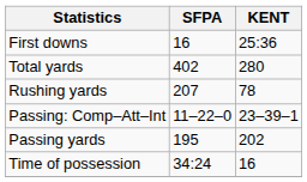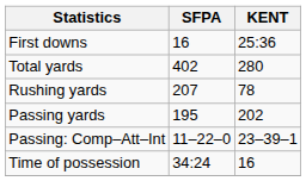rows swapped: Passing yards <-> Passing: Comp–Att–Int
